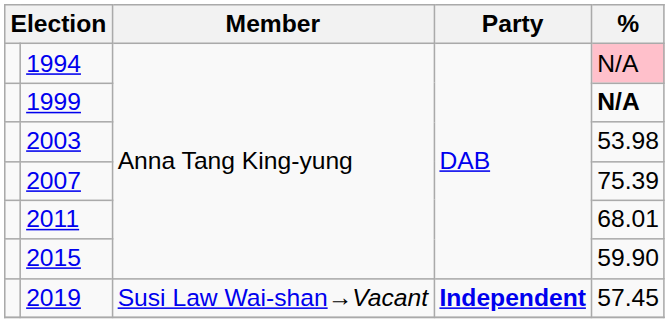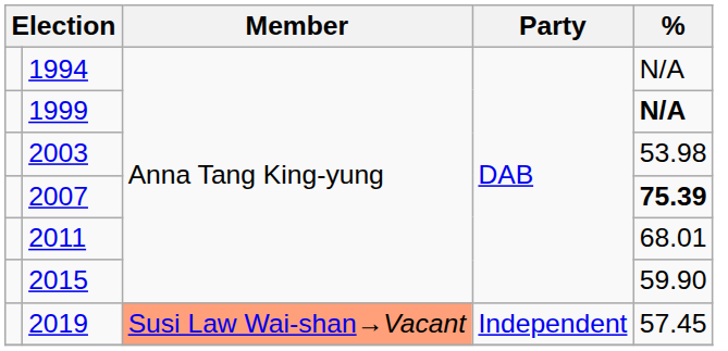1994 | %: pink background -> no background
2007 | %: normal -> bold
2019 | Member: no background -> lightsalmon background
2019 | Party: bold -> normal
